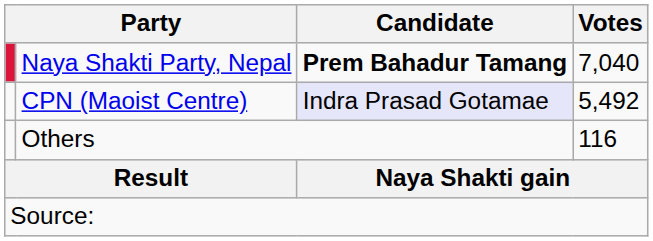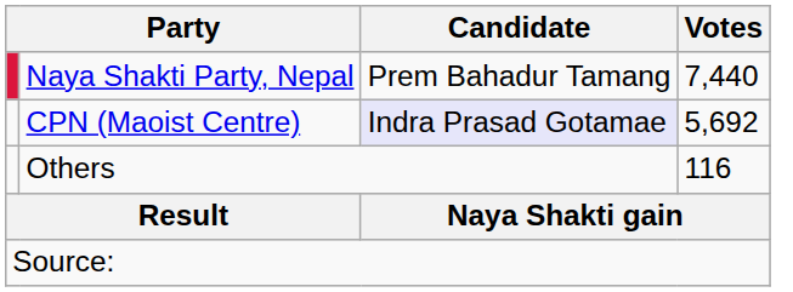Naya Shakti Party, Nepal | Candidate: bold -> normal
Naya Shakti Party, Nepal | Votes: 7,040 -> 7,440
CPN (Maoist Centre) | Votes: 5,492 -> 5,692
